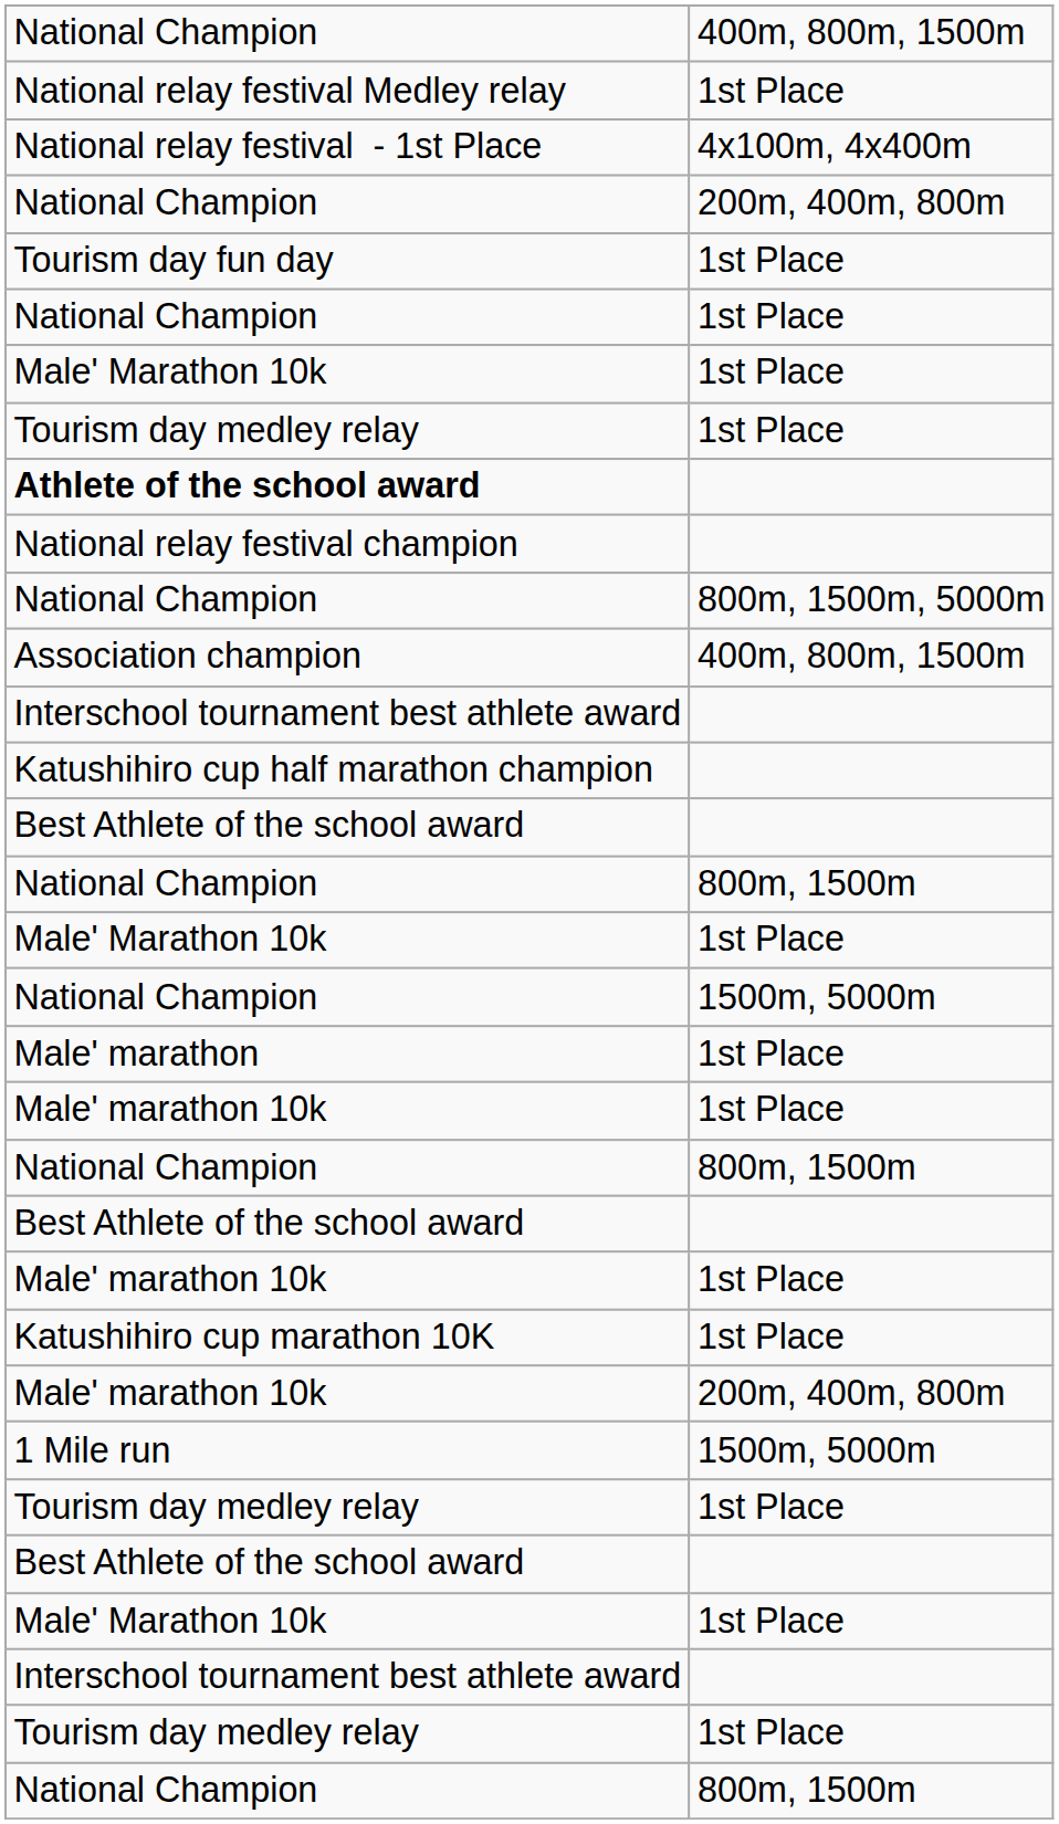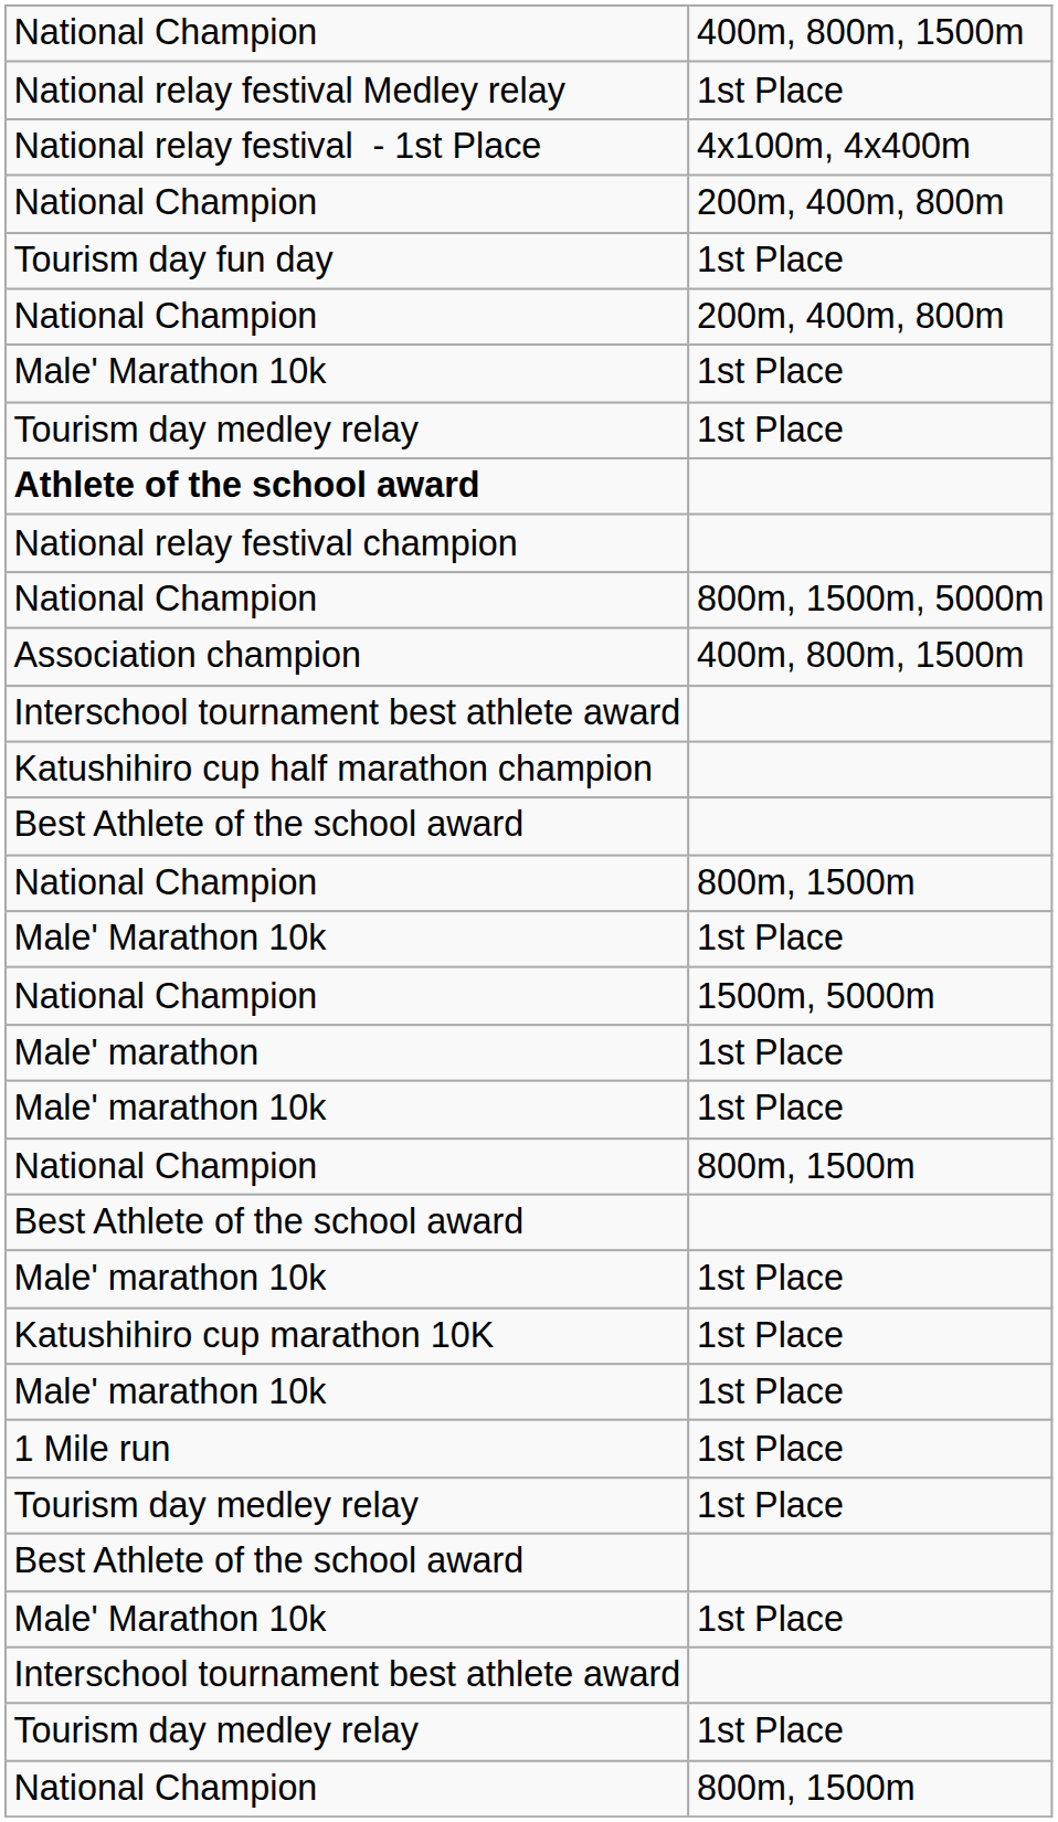row 6 | column 2: 1st Place -> 200m, 400m, 800m
row 25 | column 2: 200m, 400m, 800m -> 1st Place
row 26 | column 2: 1500m, 5000m -> 1st Place
